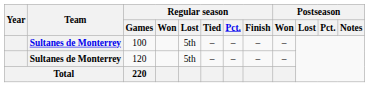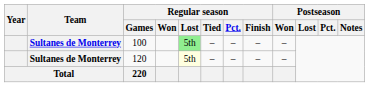100 | Regular season / Lost: no background -> lightgreen background
120 | Regular season / Lost: no background -> lightyellow background
